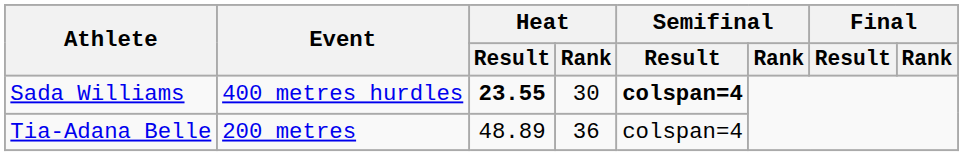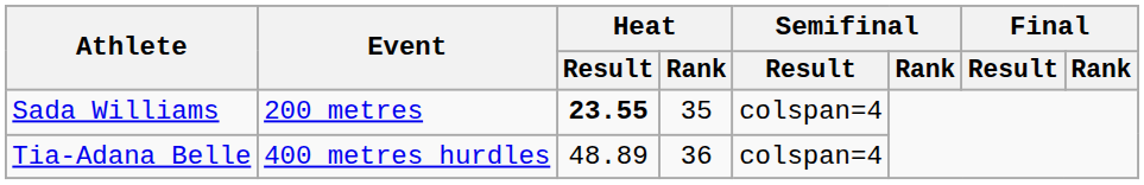Sada Williams | Event: 400 metres hurdles -> 200 metres
Sada Williams | Heat / Rank: 30 -> 35
Sada Williams | Semifinal / Result: bold -> normal
Tia-Adana Belle | Event: 200 metres -> 400 metres hurdles
